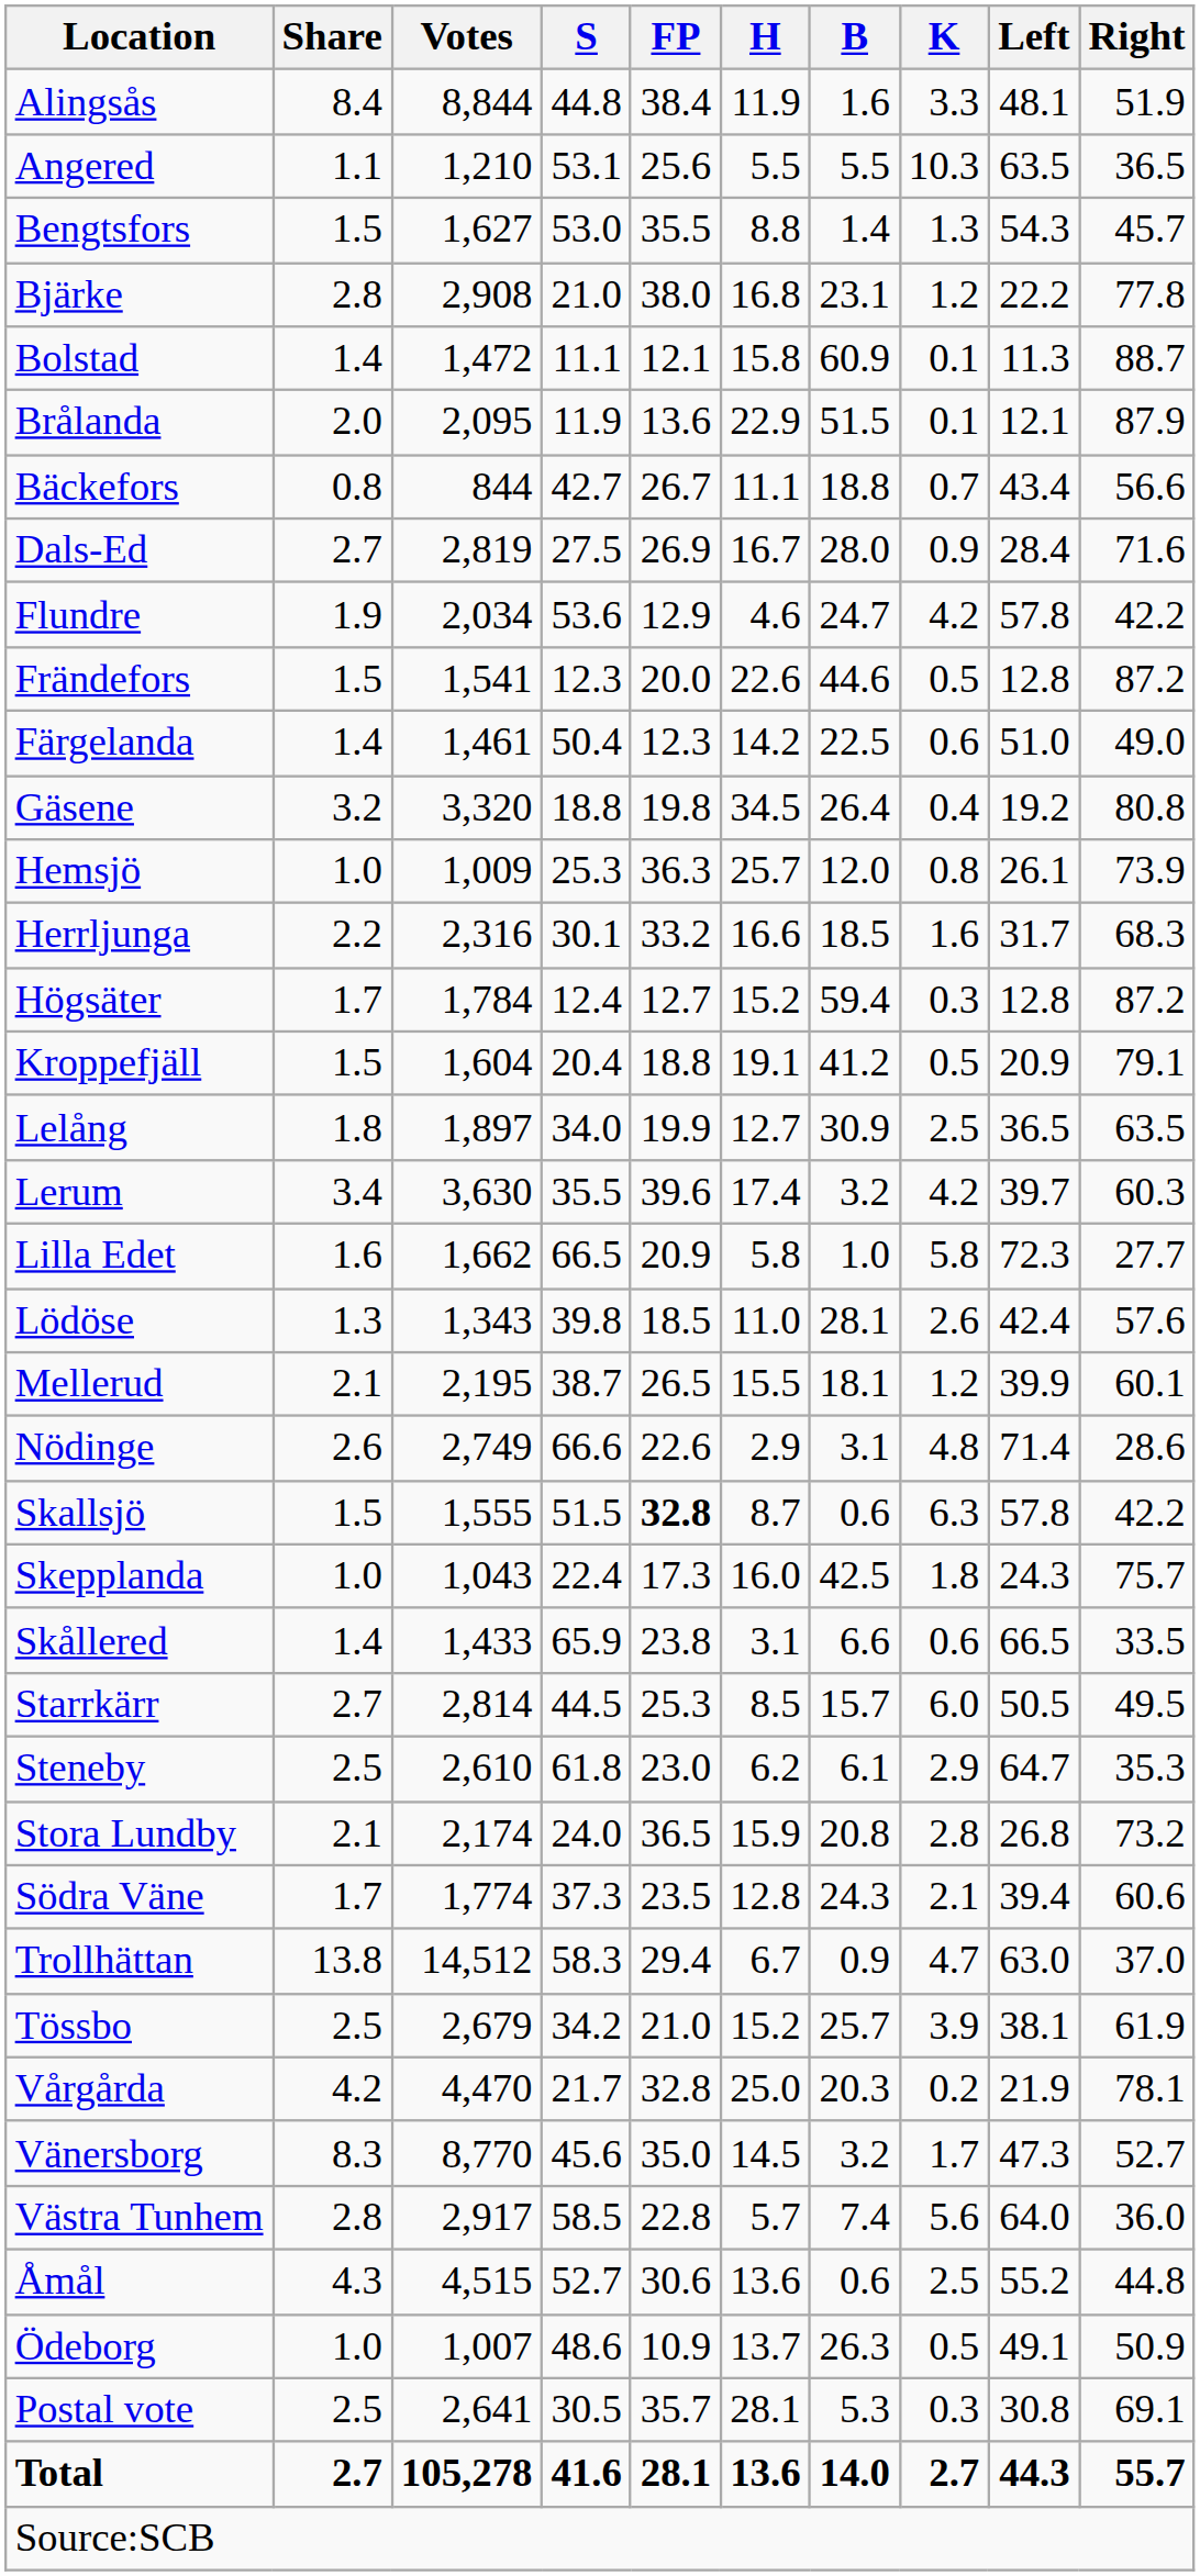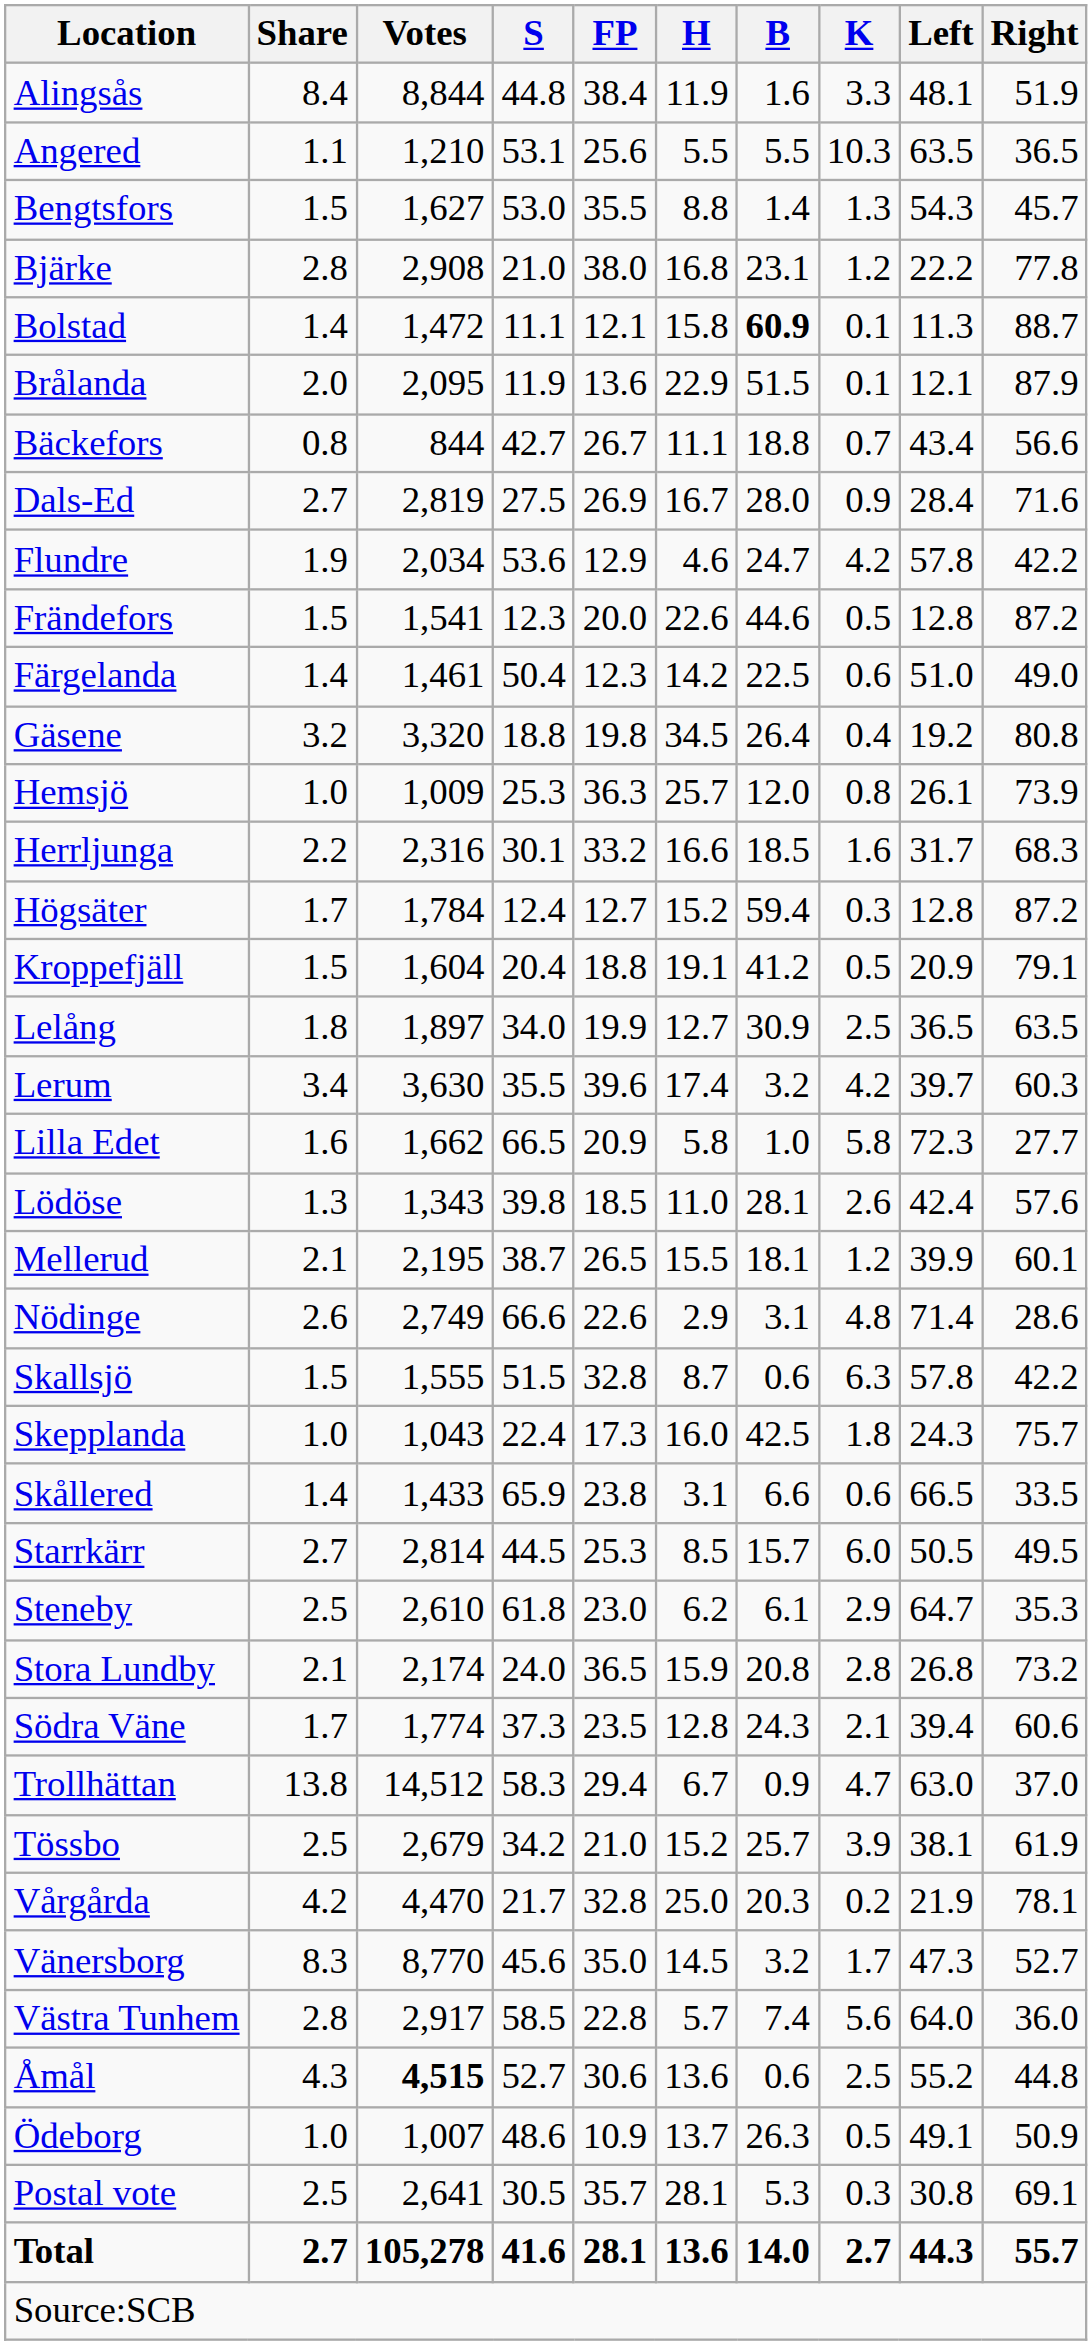Bolstad | B: normal -> bold
Skallsjö | FP: bold -> normal
Åmål | Votes: normal -> bold
